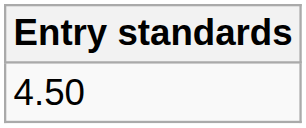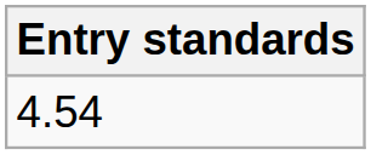row 2 | column 1: 4.50 -> 4.54
